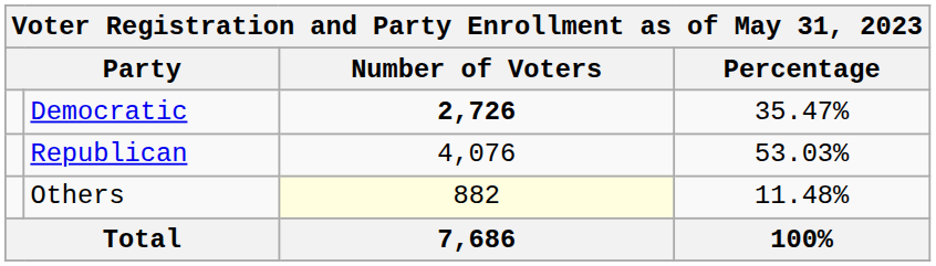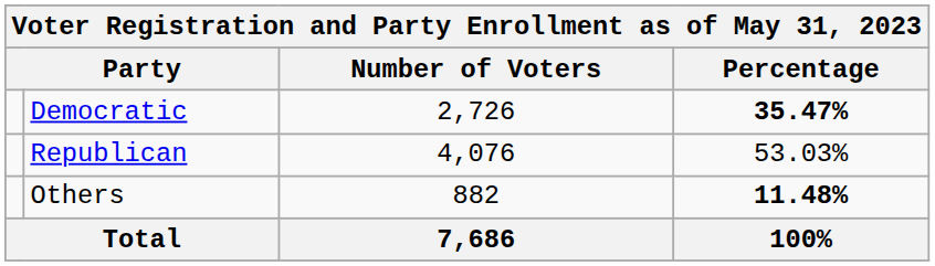Democratic | Number of Voters: bold -> normal
Democratic | Percentage: normal -> bold
Others | Number of Voters: lightyellow background -> no background
Others | Percentage: normal -> bold
